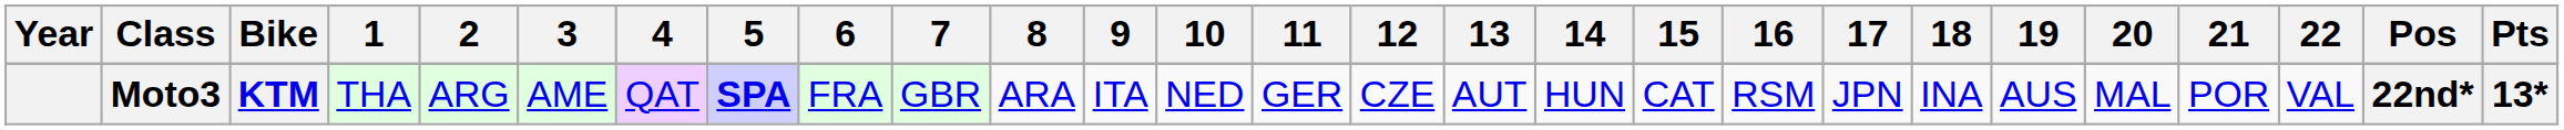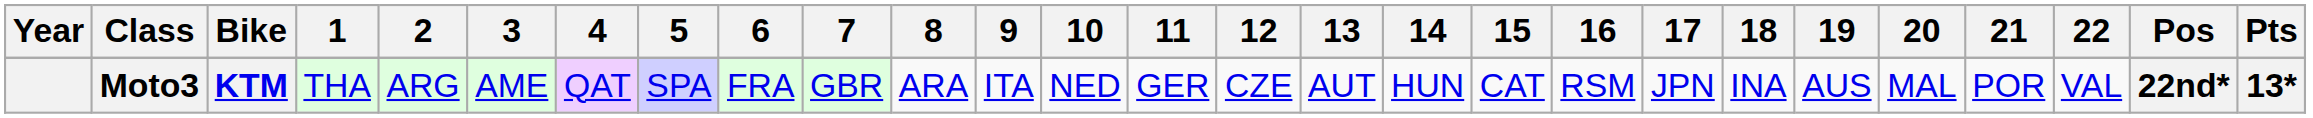Moto3 | 5: bold -> normal
